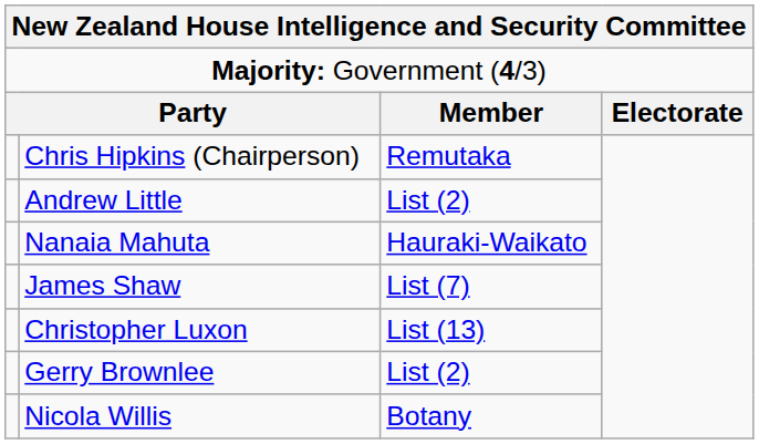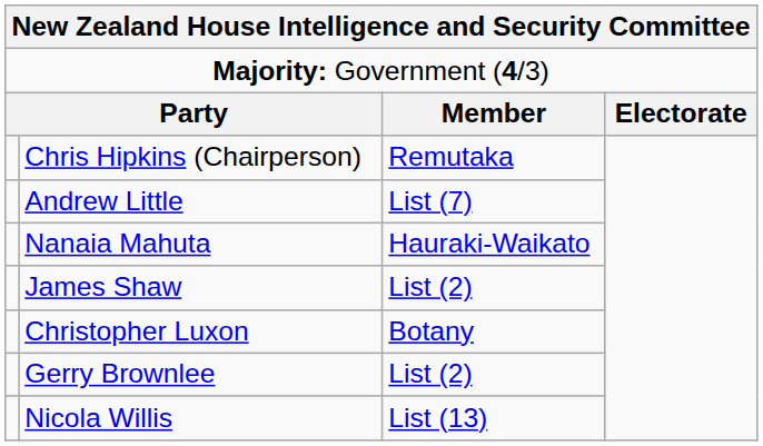Andrew Little | column 3: List (2) -> List (7)
James Shaw | column 3: List (7) -> List (2)
Christopher Luxon | column 3: List (13) -> Botany
Nicola Willis | column 3: Botany -> List (13)
